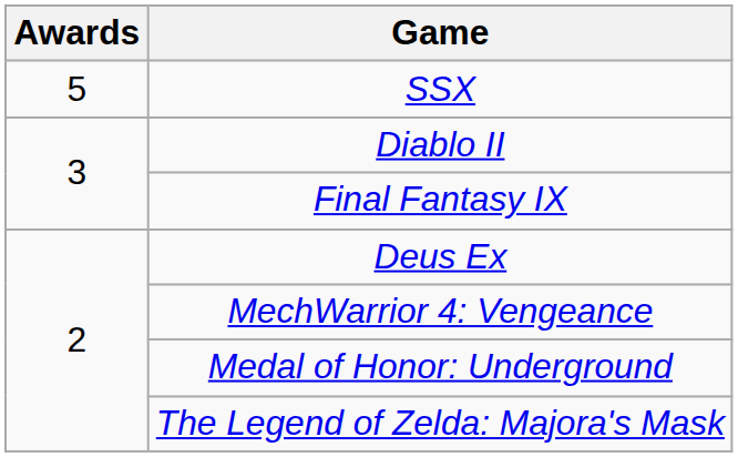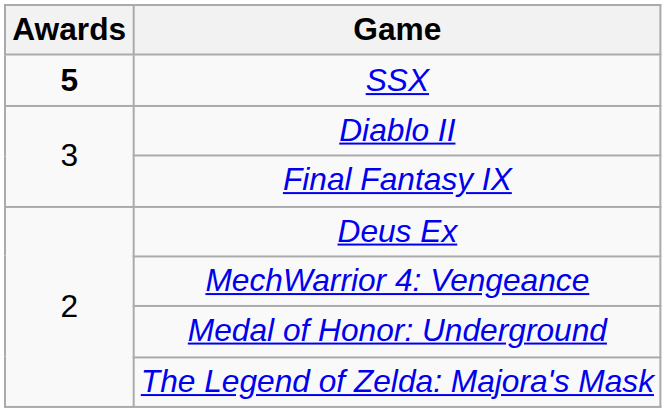SSX | Awards: normal -> bold
